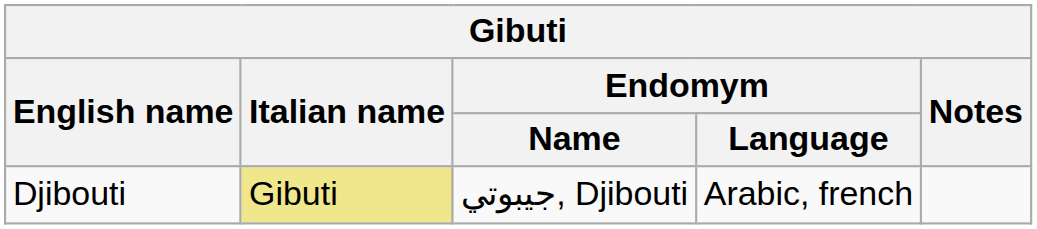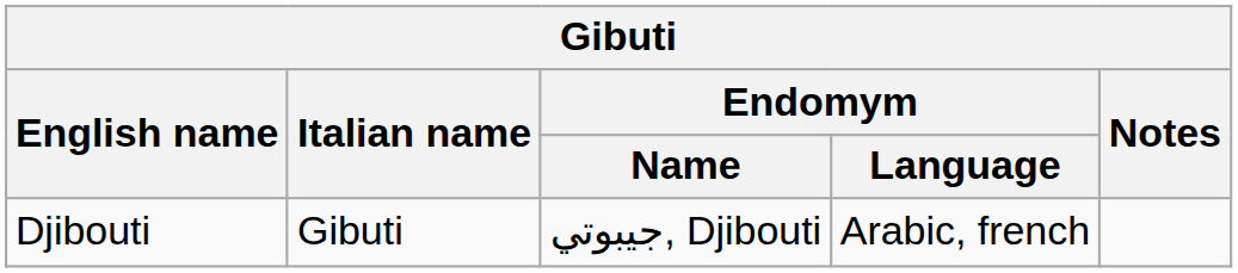Djibouti | Italian name: khaki background -> no background
